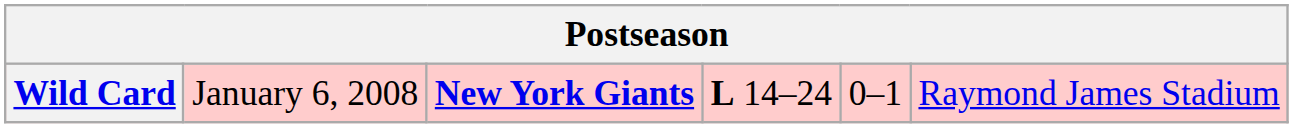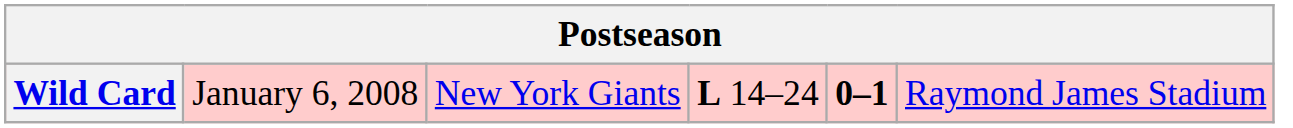Wild Card | column 3: bold -> normal
Wild Card | column 5: normal -> bold
